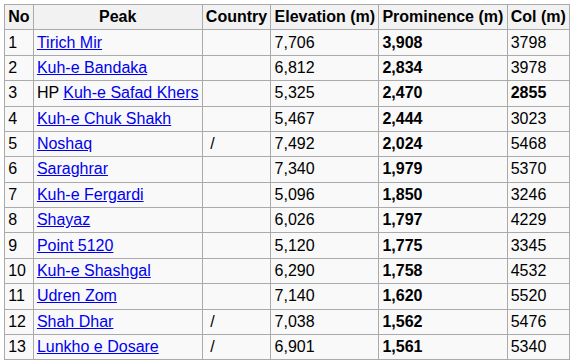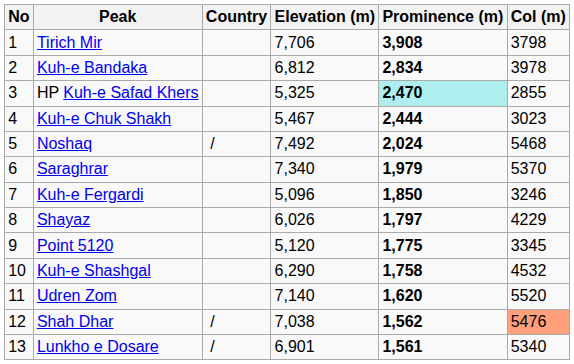HP Kuh-e Safad Khers | Prominence (m): no background -> paleturquoise background
HP Kuh-e Safad Khers | Col (m): bold -> normal
Shah Dhar | Col (m): no background -> lightsalmon background
